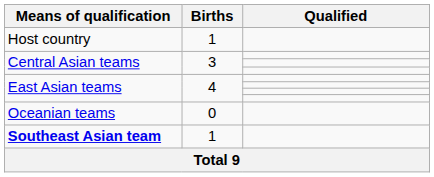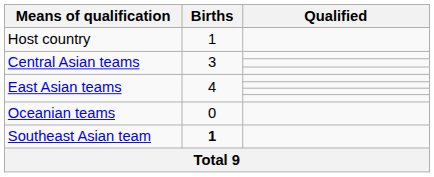Southeast Asian team | Means of qualification: bold -> normal
Southeast Asian team | Births: normal -> bold
